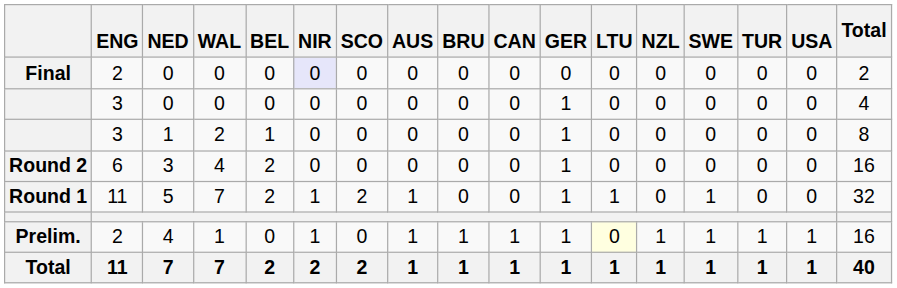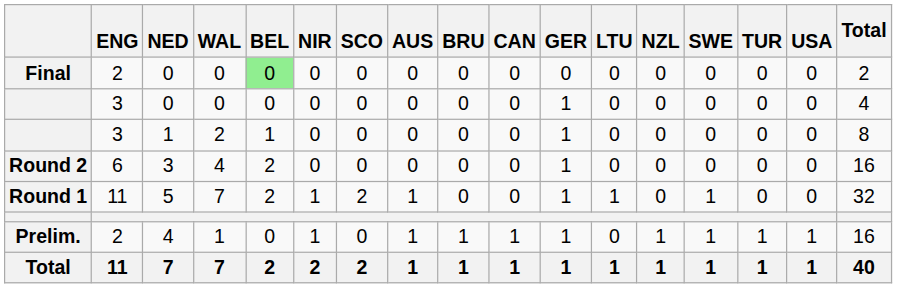Final | BEL: no background -> lightgreen background
Final | NIR: lavender background -> no background
Prelim. | LTU: lightyellow background -> no background
